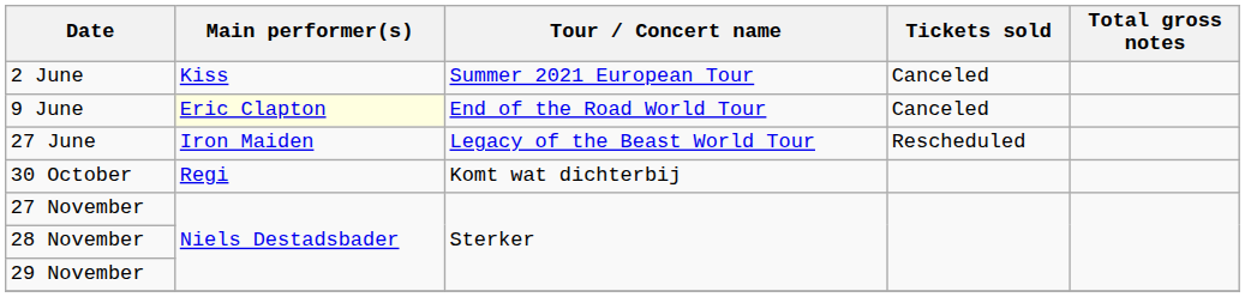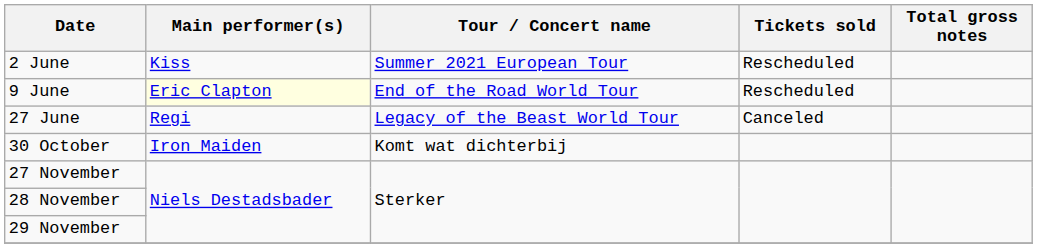2 June | Tickets sold: Canceled -> Rescheduled
9 June | Tickets sold: Canceled -> Rescheduled
27 June | Main performer(s): Iron Maiden -> Regi
27 June | Tickets sold: Rescheduled -> Canceled
30 October | Main performer(s): Regi -> Iron Maiden
